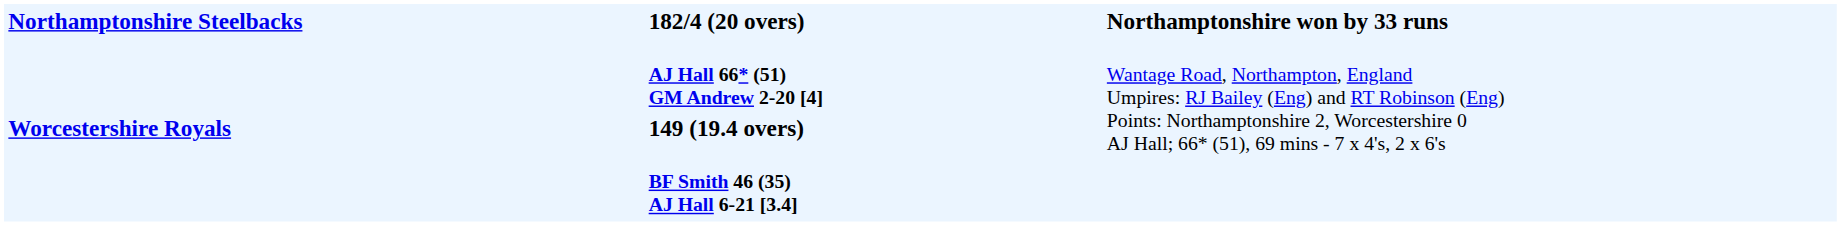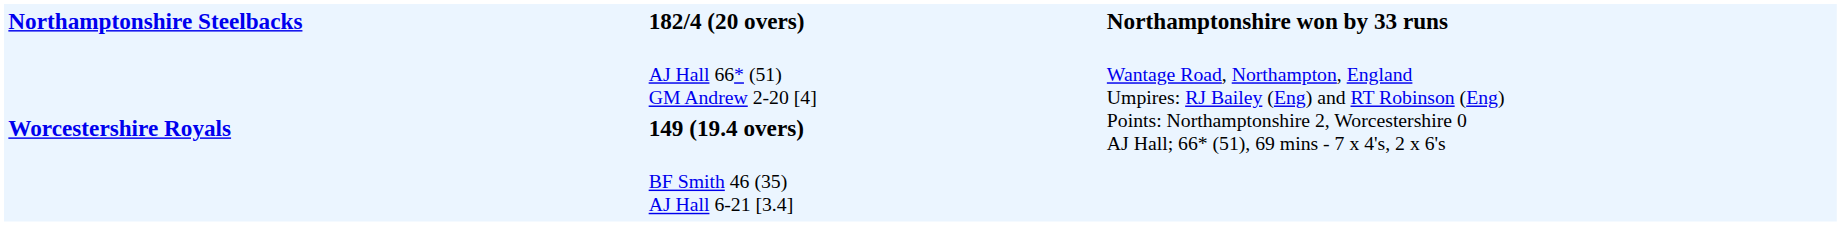AJ Hall 66* (51) GM Andrew 2-20 [4] | 182/4 (20 overs): bold -> normal
BF Smith 46 (35) AJ Hall 6-21 [3.4] | 182/4 (20 overs): bold -> normal
